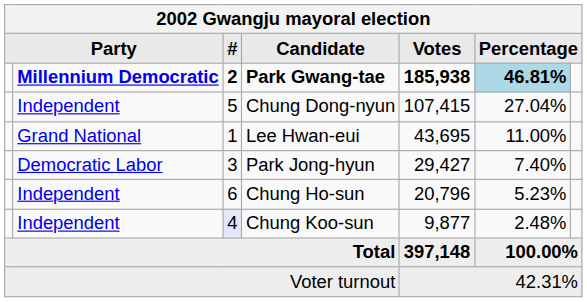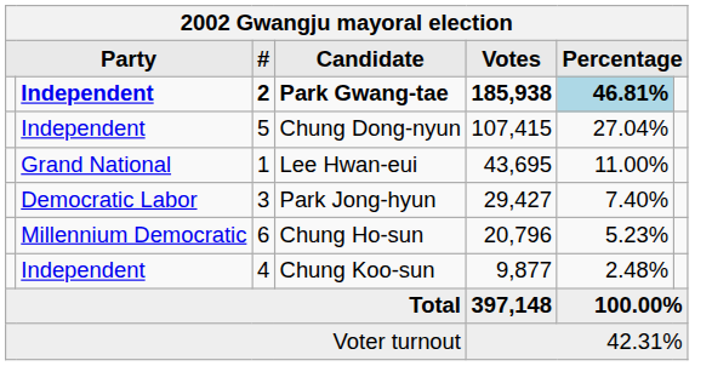Park Gwang-tae | column 2: Millennium Democratic -> Independent
Chung Ho-sun | column 2: Independent -> Millennium Democratic
Chung Koo-sun | #: lavender background -> no background
